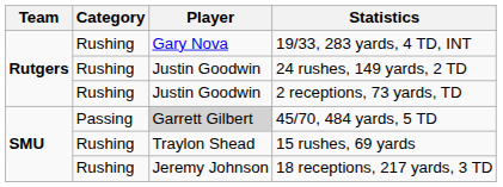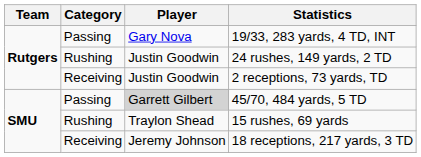19/33, 283 yards, 4 TD, INT | Category: Rushing -> Passing
2 receptions, 73 yards, TD | Category: Rushing -> Receiving
18 receptions, 217 yards, 3 TD | Category: Rushing -> Receiving
